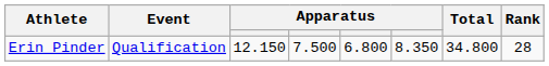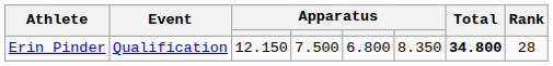Erin Pinder | Total: normal -> bold
